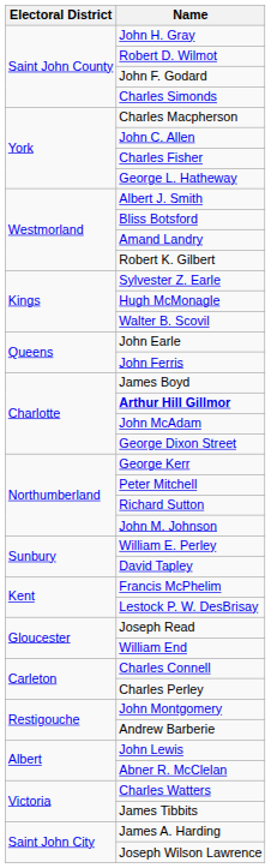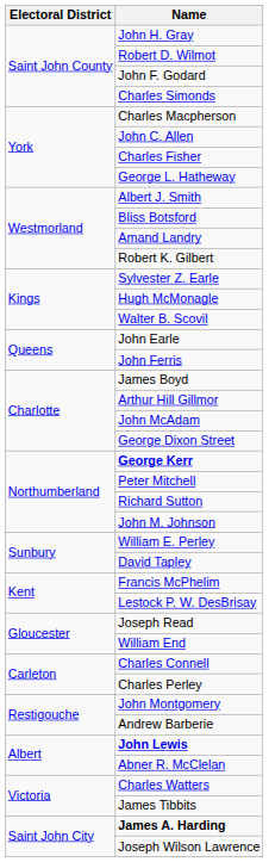Arthur Hill Gillmor | Name: bold -> normal
George Kerr | Name: normal -> bold
John Lewis | Name: normal -> bold
James A. Harding | Name: normal -> bold
